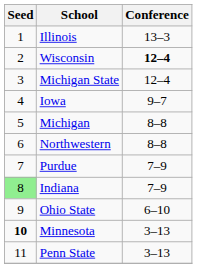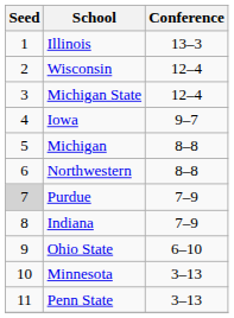Wisconsin | Conference: bold -> normal
Purdue | Seed: no background -> lightgrey background
Indiana | Seed: lightgreen background -> no background
Minnesota | Seed: bold -> normal
